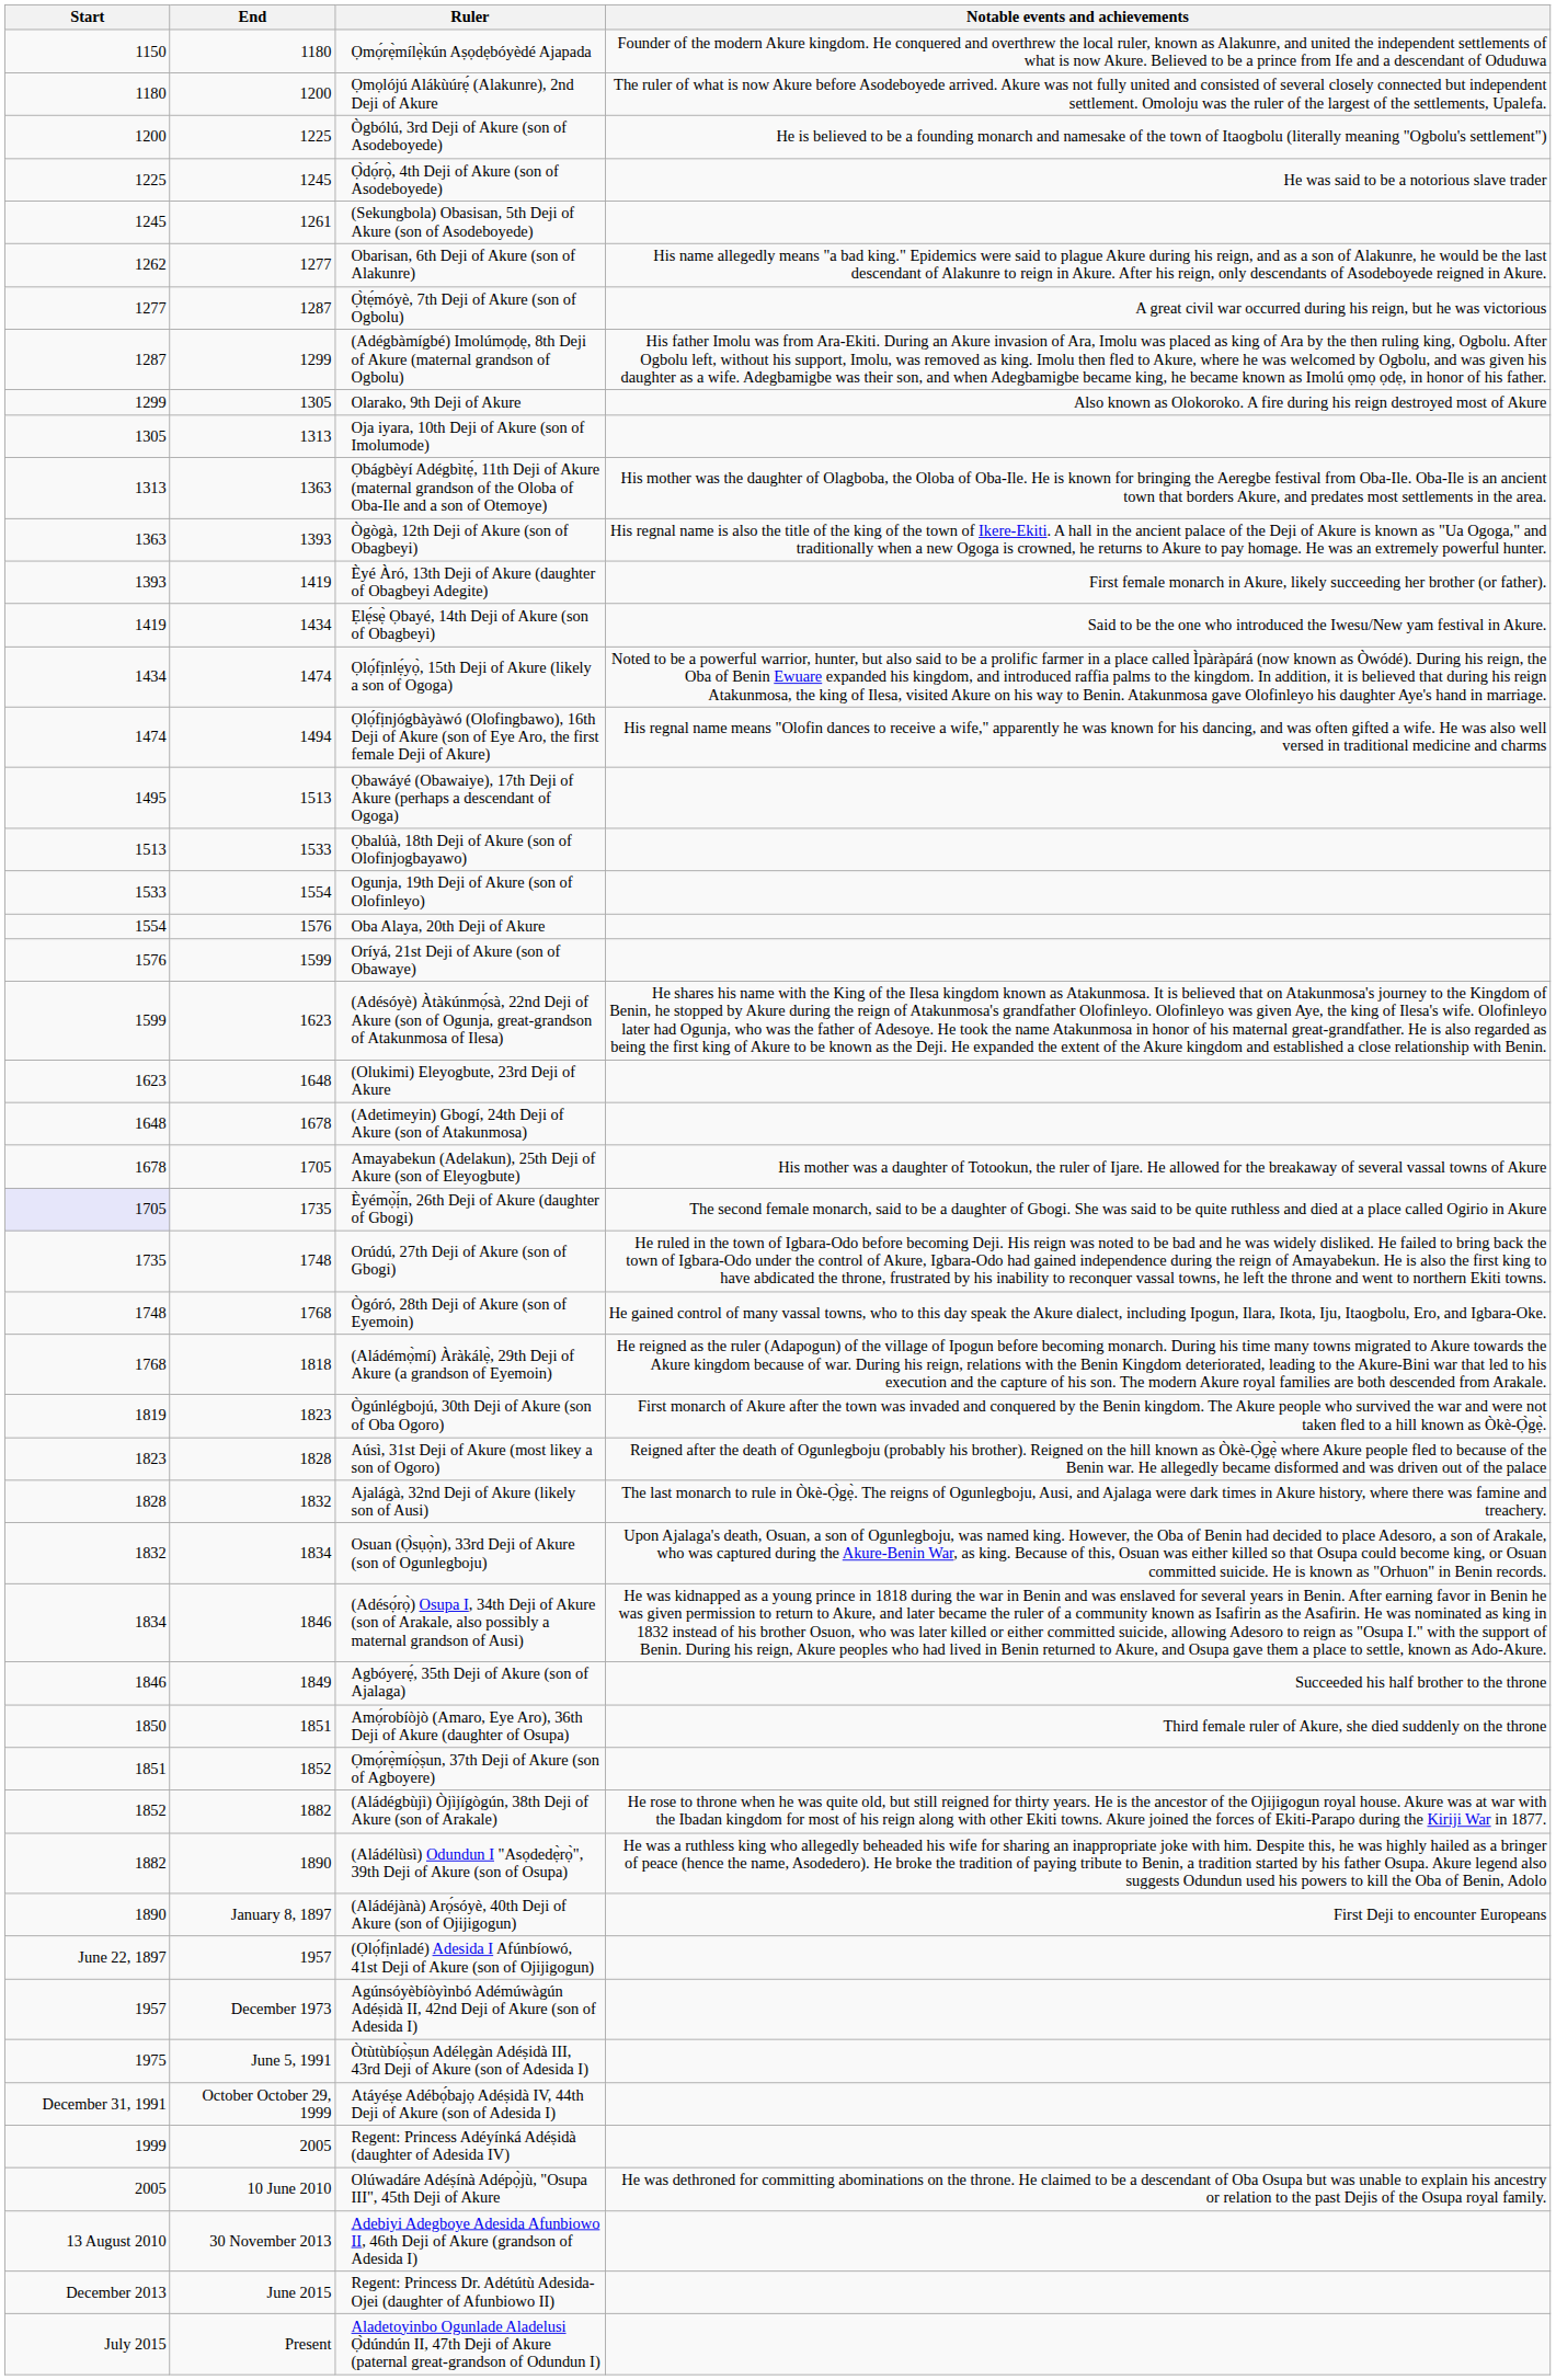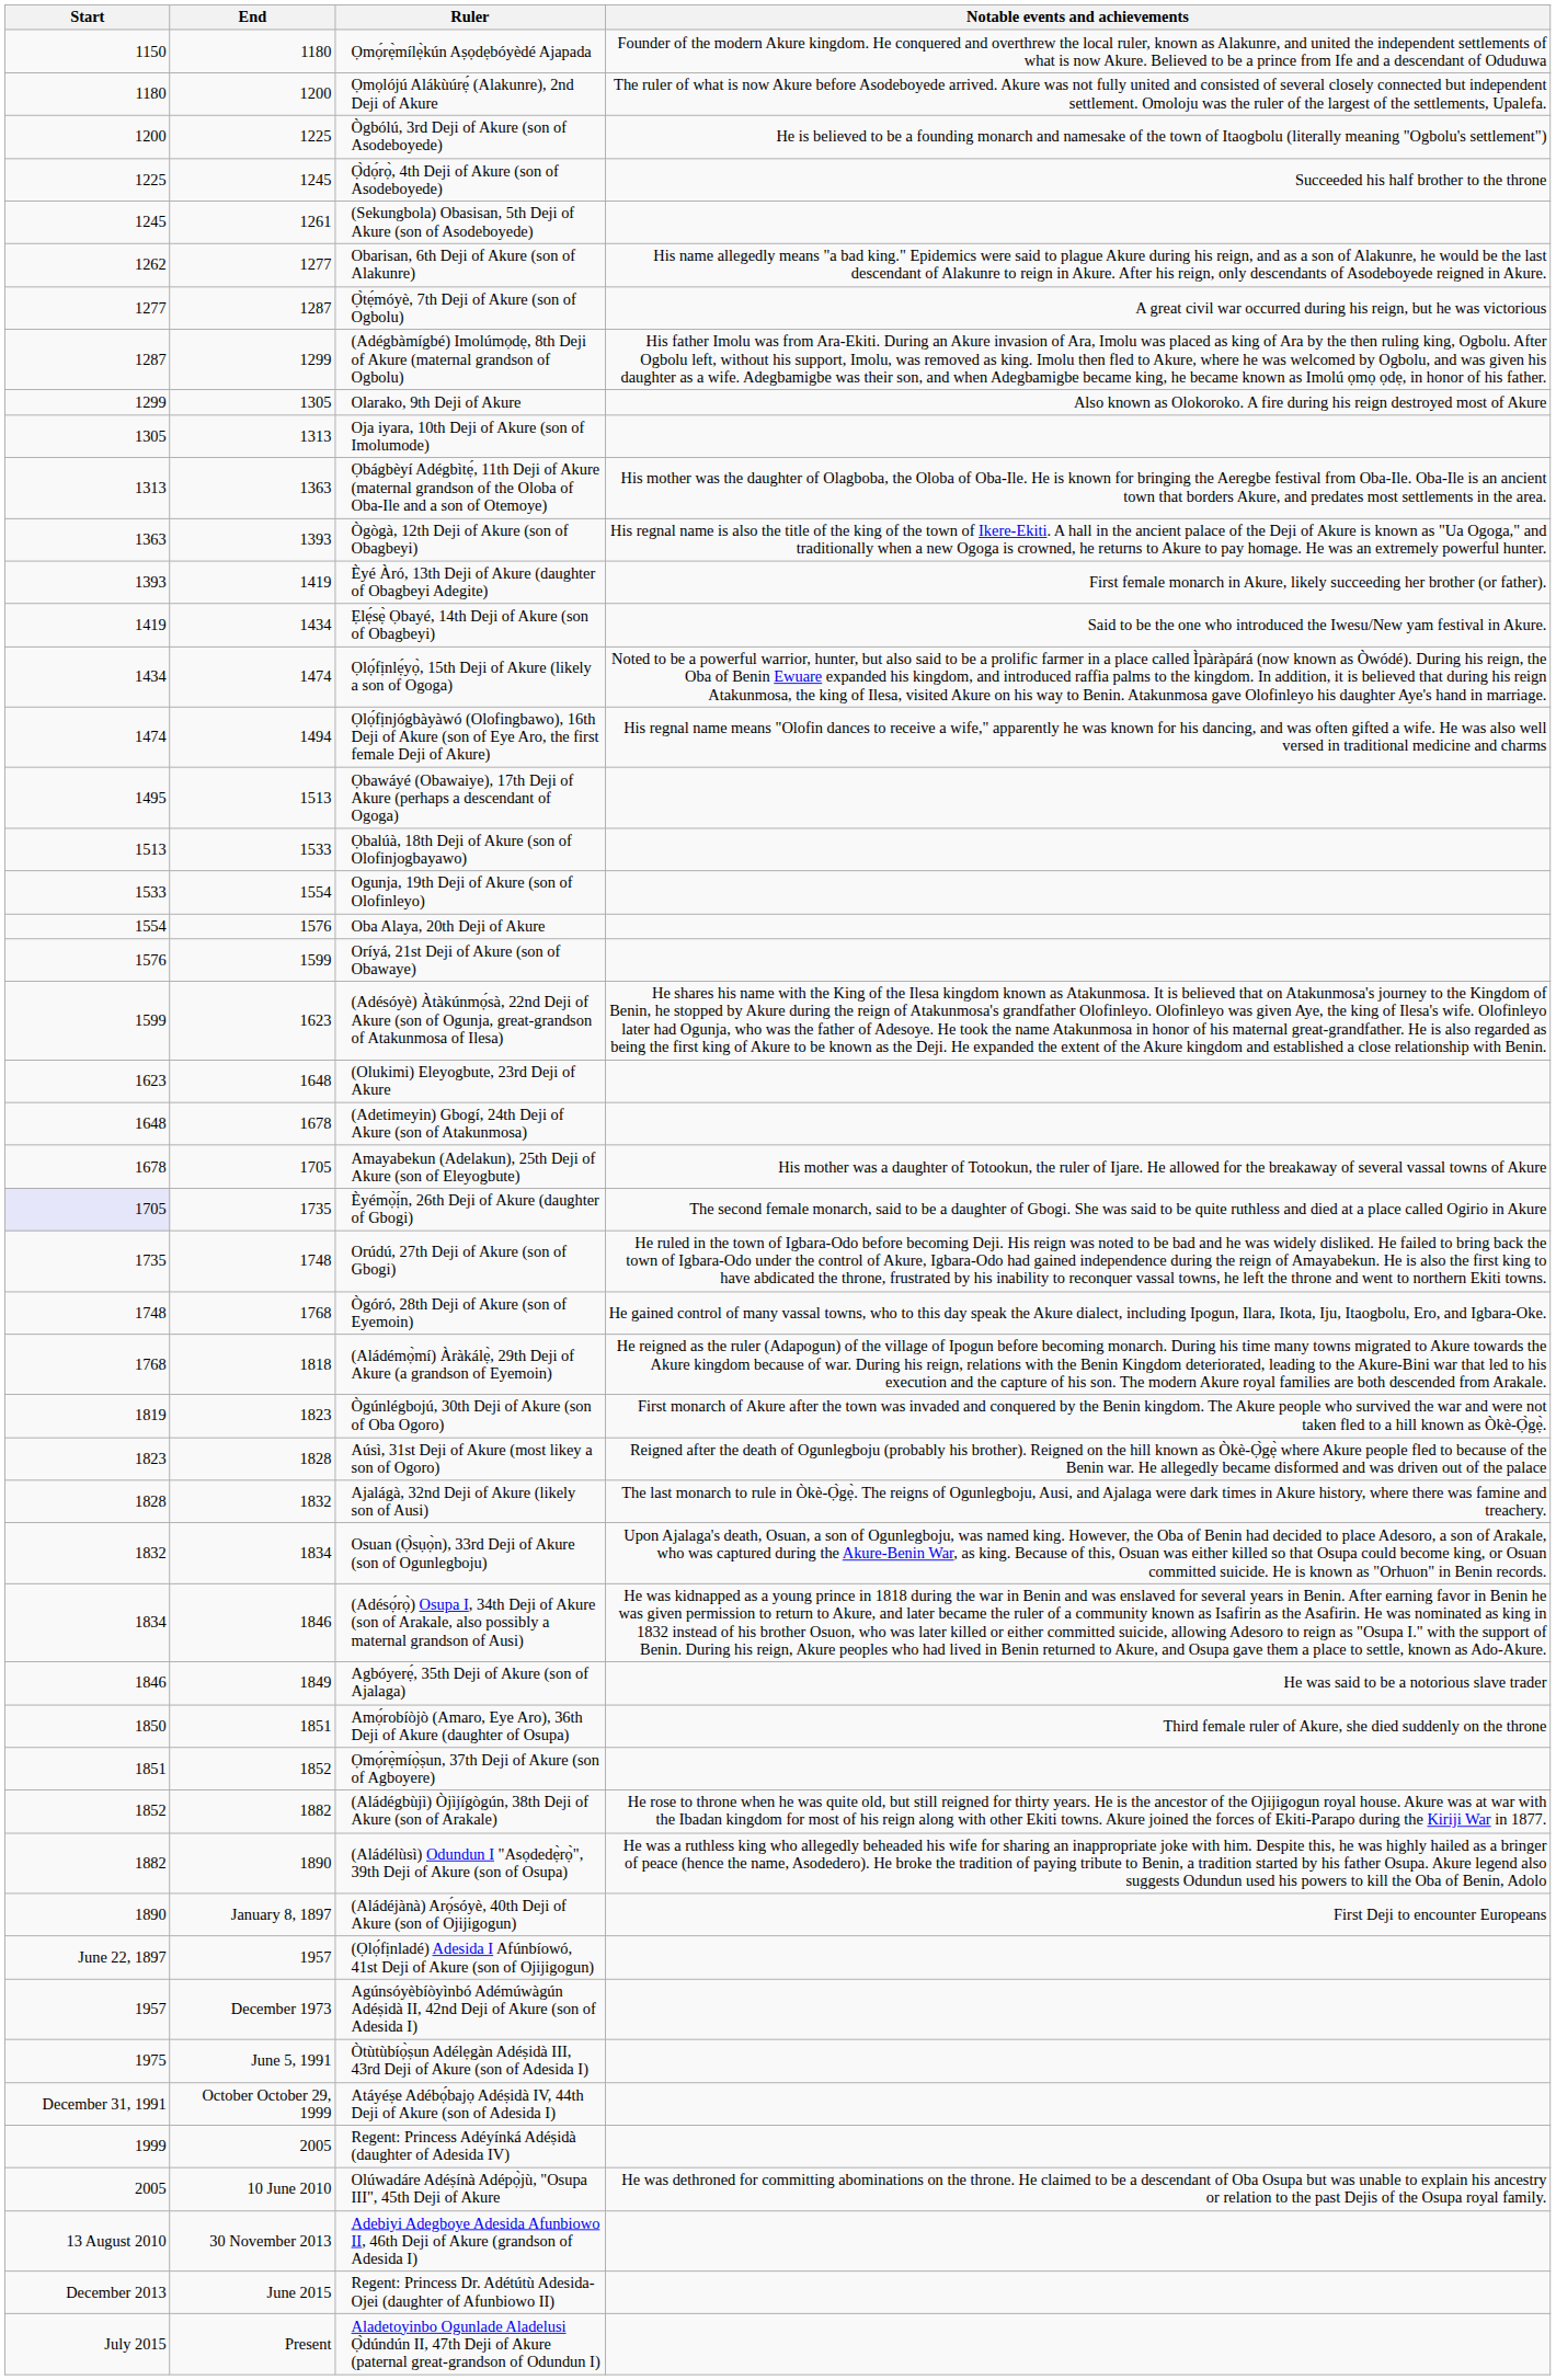Ọ̀dọ́rọ̀, 4th Deji of Akure (son of Asodeboyede) | Notable events and achievements: He was said to be a notorious slave trader -> Succeeded his half brother to the throne
Agbóyerẹ́, 35th Deji of Akure (son of Ajalaga) | Notable events and achievements: Succeeded his half brother to the throne -> He was said to be a notorious slave trader
